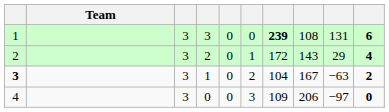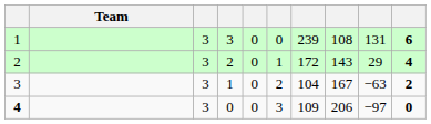row 2 | column 7: bold -> normal
row 4 | column 1: bold -> normal
row 5 | column 1: normal -> bold
